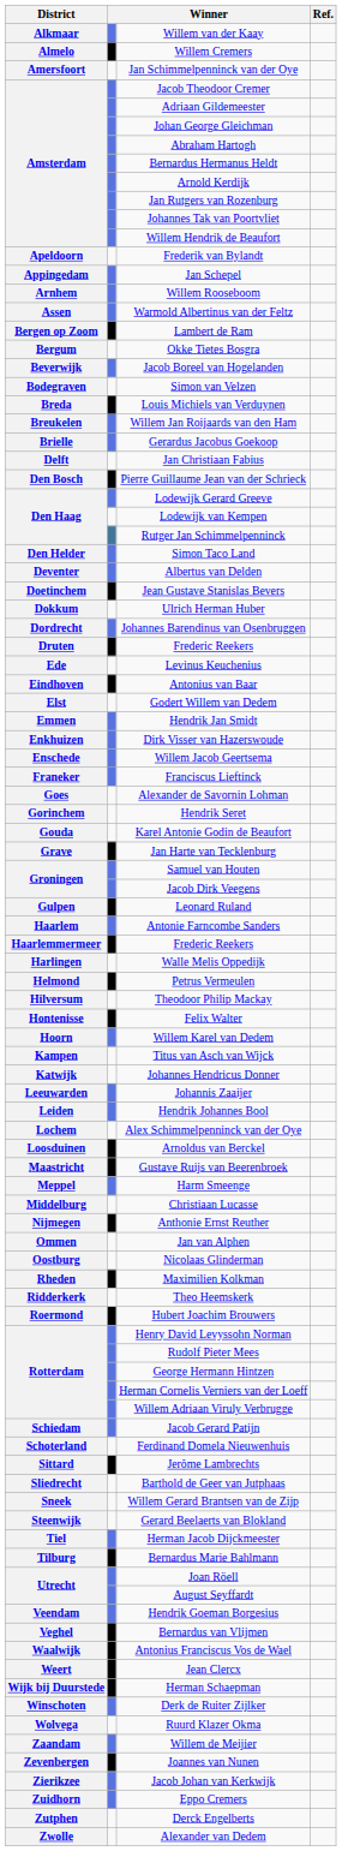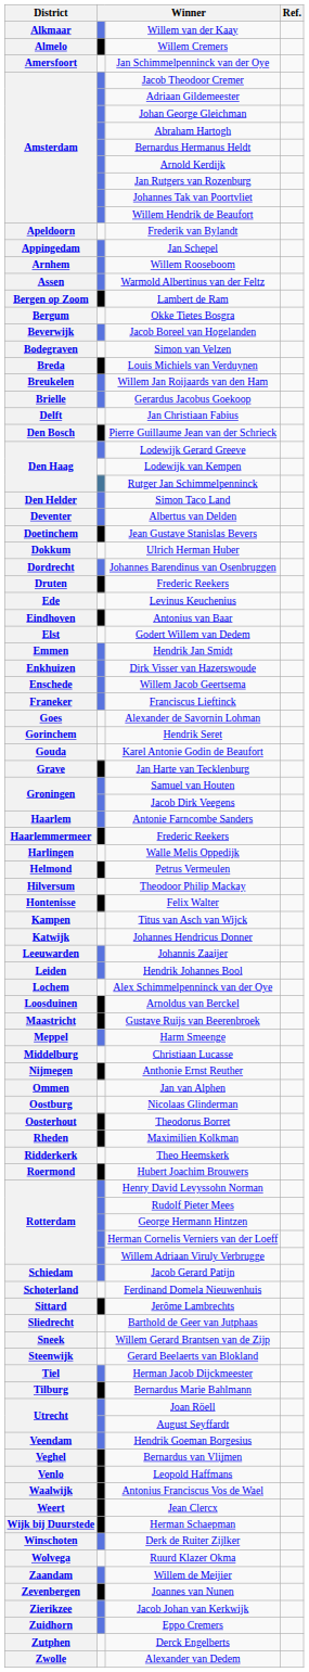- row: Gulpen | Leonard Ruland
- row: Hoorn | Willem Karel van Dedem
+ row: Oosterhout | Theodorus Borret
+ row: Venlo | Leopold Haffmans
